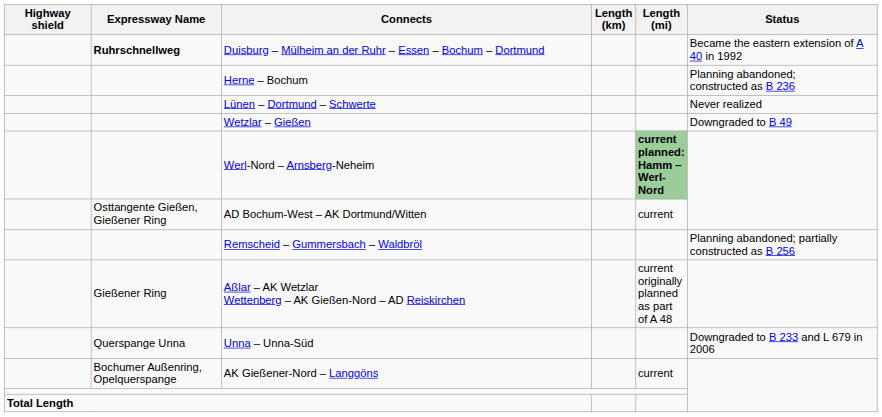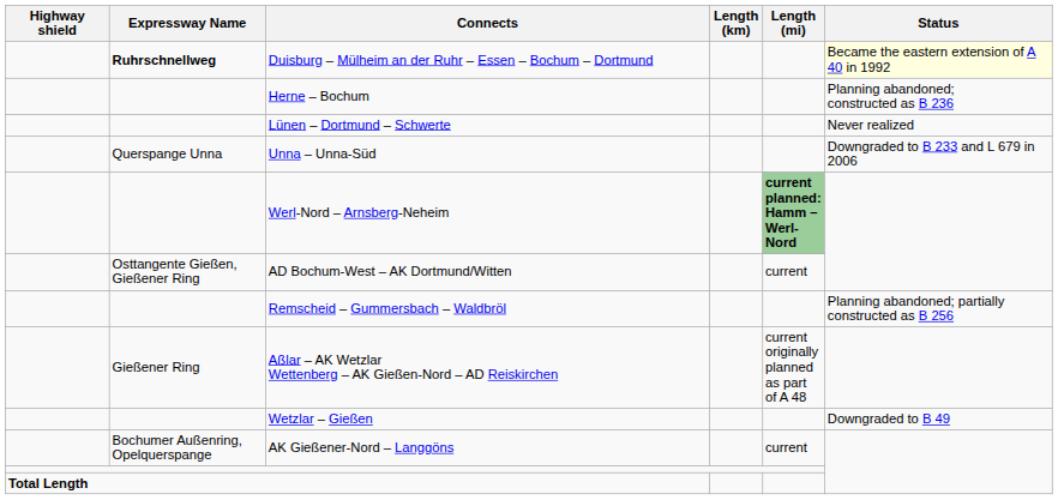Duisburg – Mülheim an der Ruhr – Essen – Bochum – Dortmund | Status: no background -> lightyellow background
rows swapped: Unna – Unna-Süd <-> Wetzlar – Gießen
